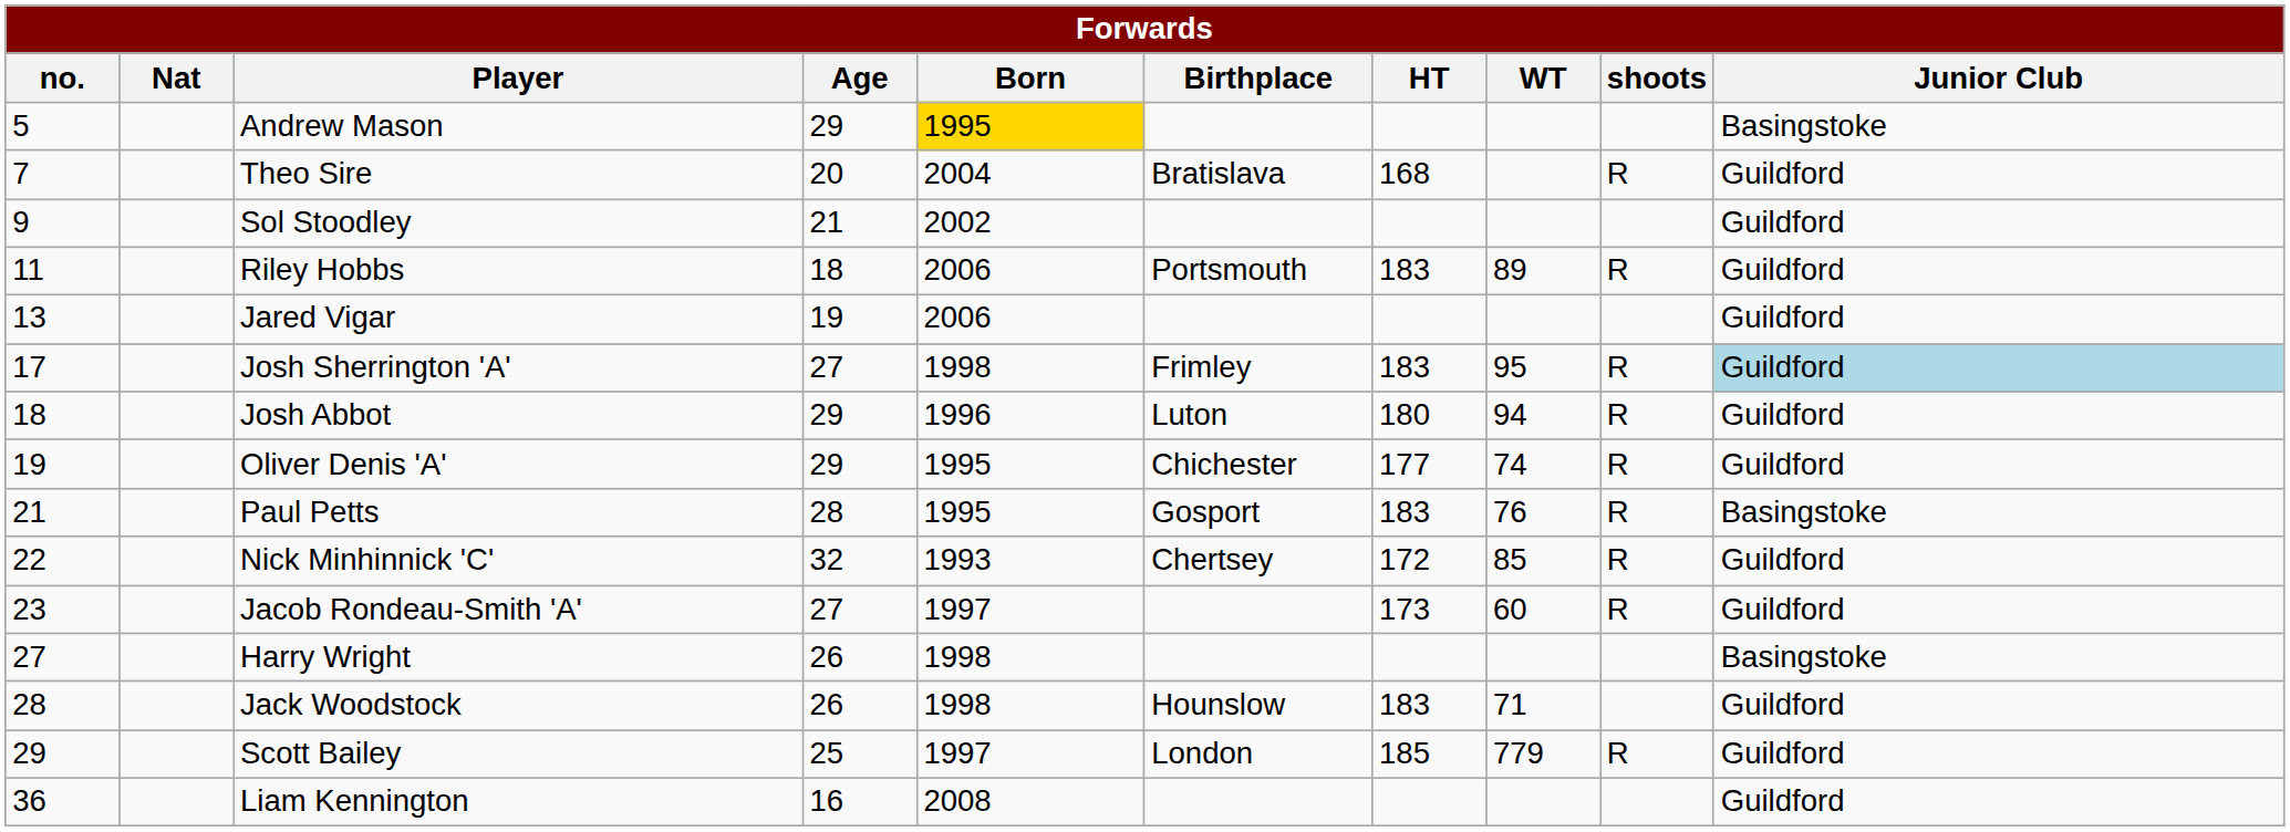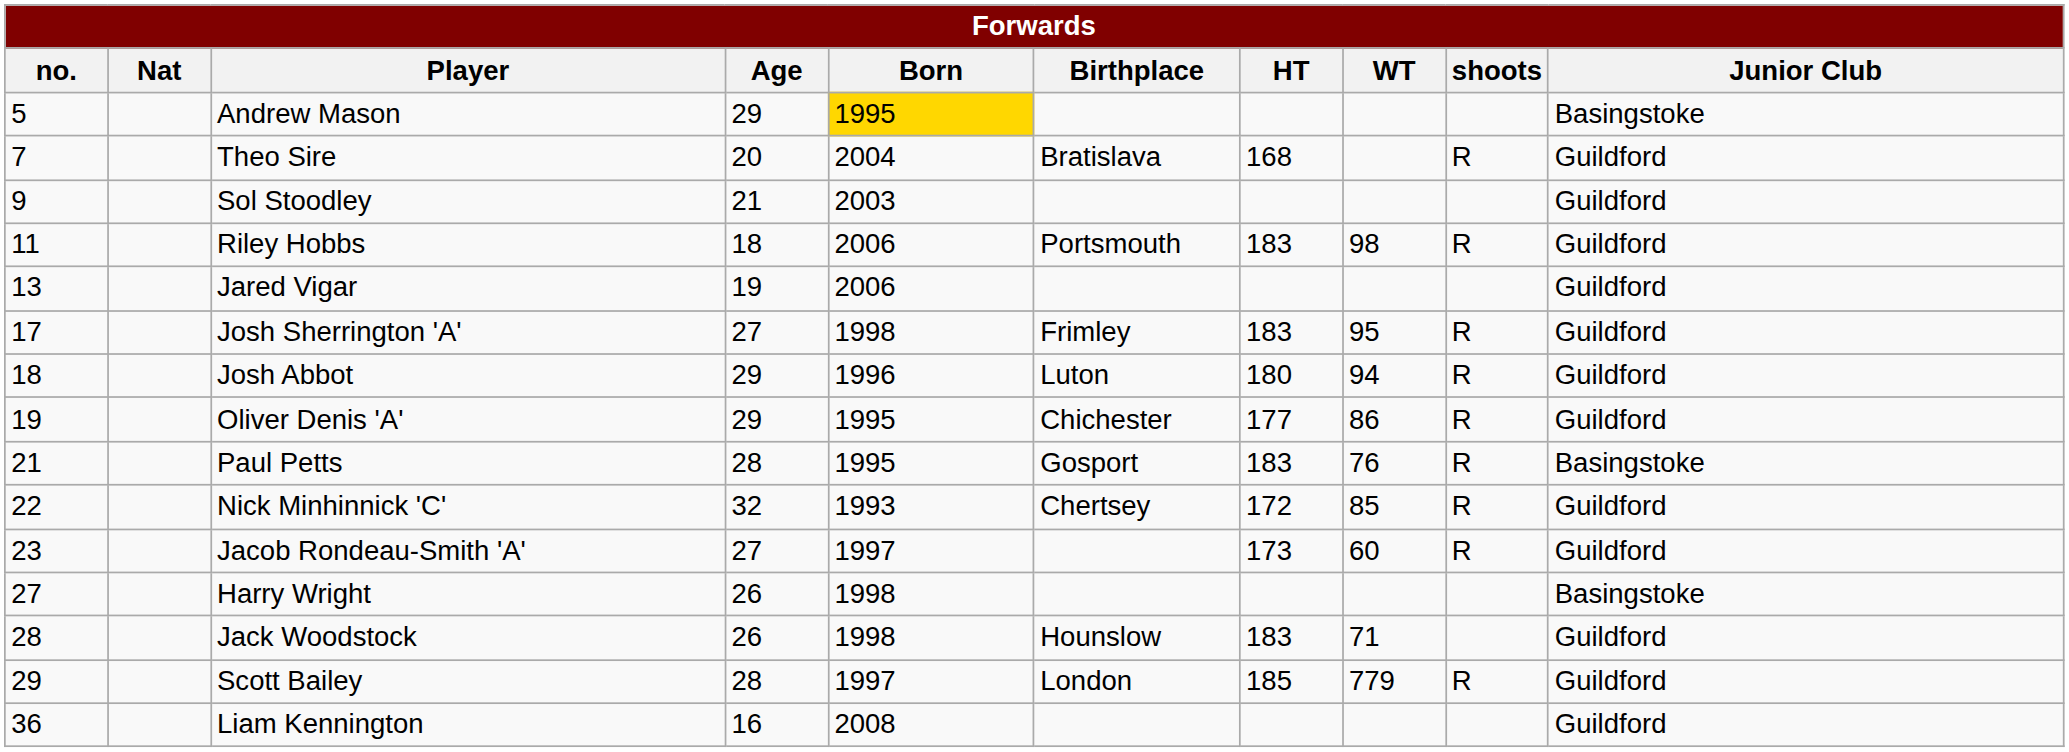Sol Stoodley | Born: 2002 -> 2003
Riley Hobbs | WT: 89 -> 98
Josh Sherrington 'A' | Junior Club: lightblue background -> no background
Oliver Denis 'A' | WT: 74 -> 86
Scott Bailey | Age: 25 -> 28
